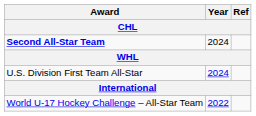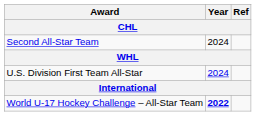row 3 | Award: bold -> normal
row 7 | Year: normal -> bold
